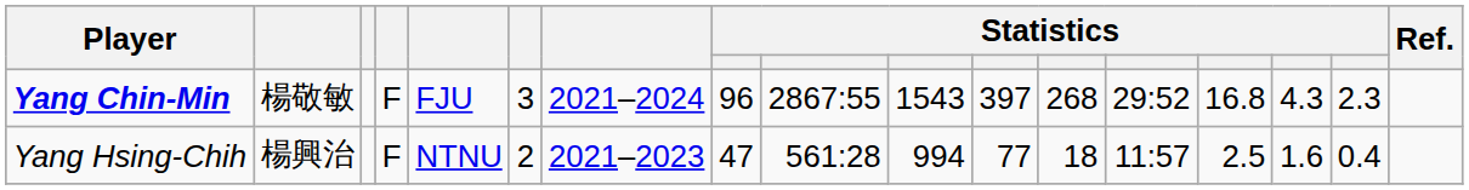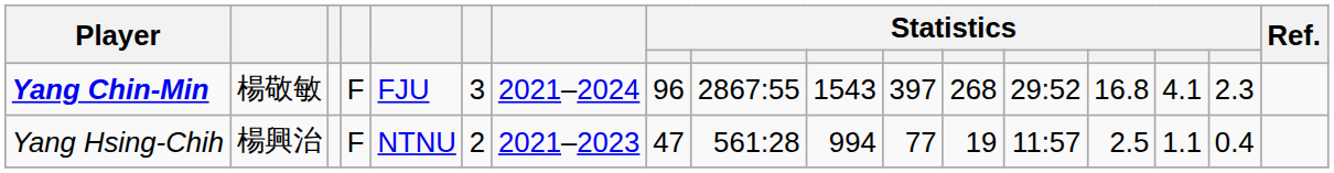Yang Chin-Min | column 15: 4.3 -> 4.1
Yang Hsing-Chih | column 12: 18 -> 19
Yang Hsing-Chih | column 15: 1.6 -> 1.1
